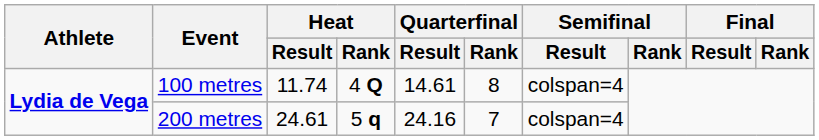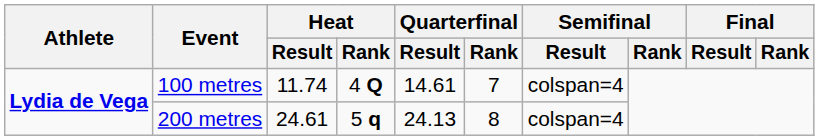100 metres | Quarterfinal / Rank: 8 -> 7
200 metres | Quarterfinal / Result: 24.16 -> 24.13
200 metres | Quarterfinal / Rank: 7 -> 8
